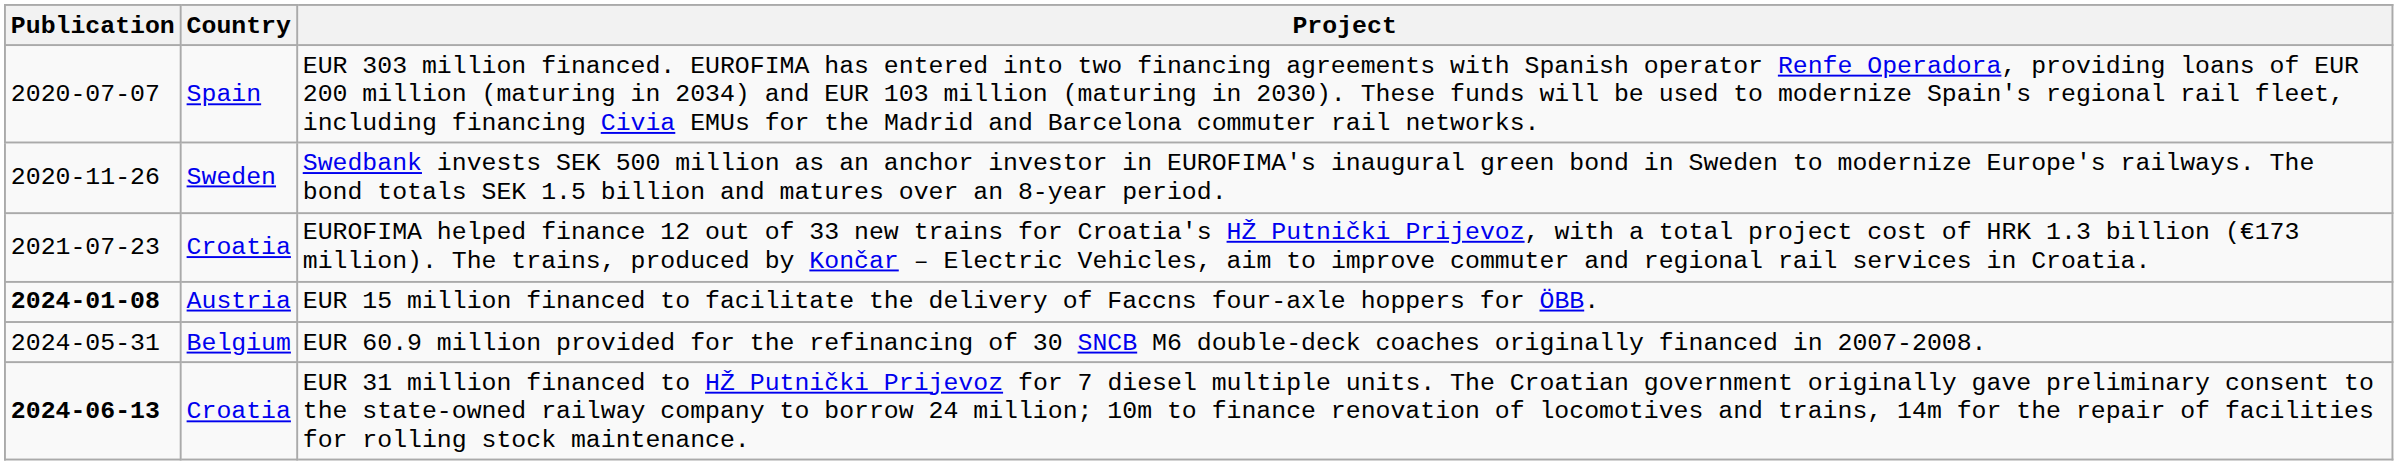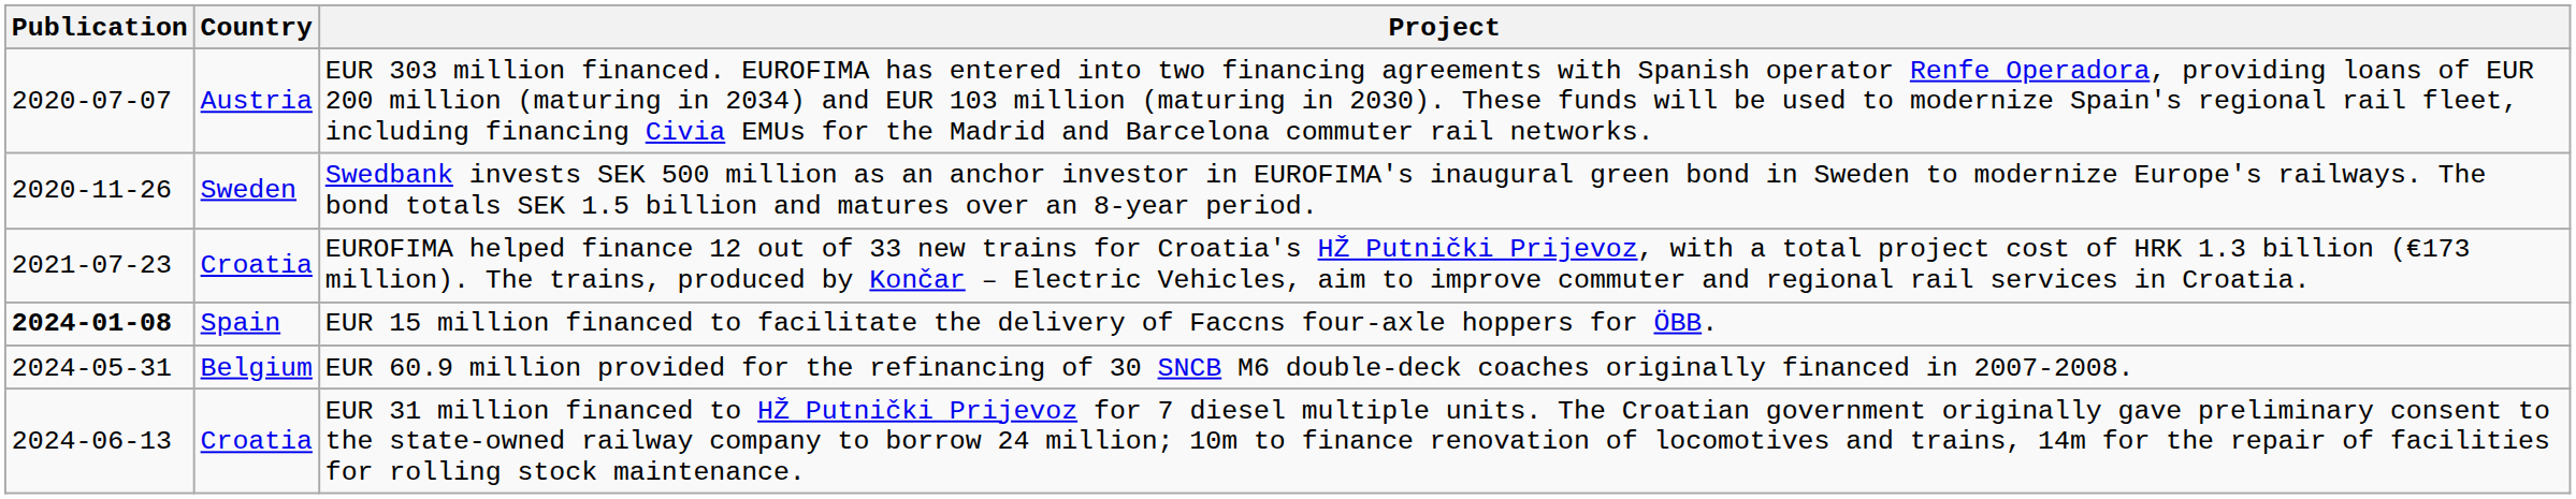row 2 | Country: Spain -> Austria
row 5 | Country: Austria -> Spain
row 7 | Publication: bold -> normal
